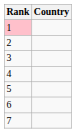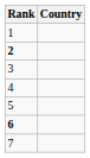1 | Rank: pink background -> no background
2 | Rank: normal -> bold
6 | Rank: normal -> bold
